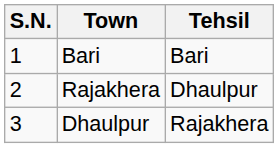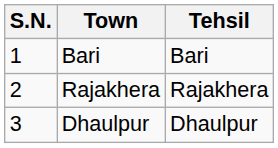row 3 | Tehsil: Dhaulpur -> Rajakhera
row 4 | Tehsil: Rajakhera -> Dhaulpur
